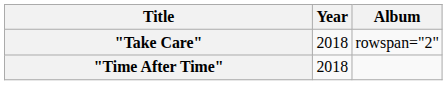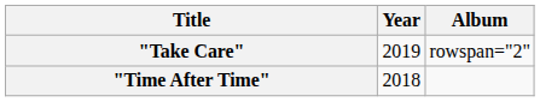"Take Care" | Year: 2018 -> 2019
